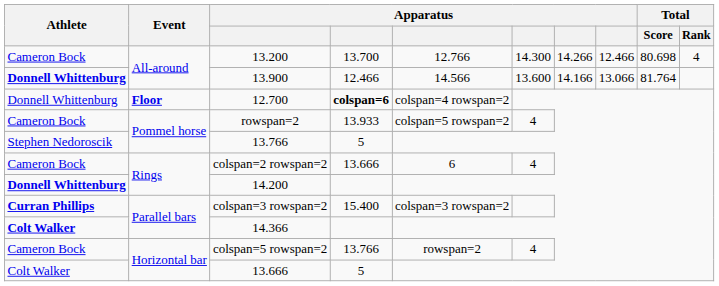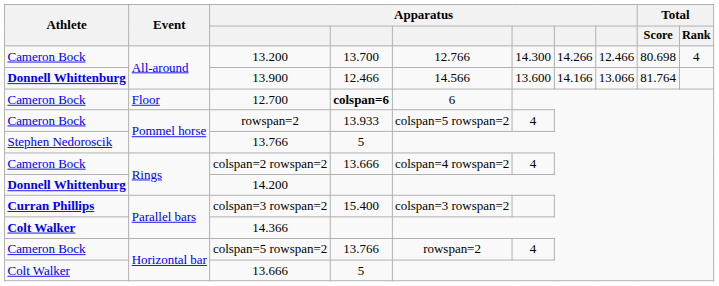12.700 | Athlete: Donnell Whittenburg -> Cameron Bock
12.700 | Event: bold -> normal
12.700 | column 5: colspan=4 rowspan=2 -> 6
colspan=2 rowspan=2 | column 5: 6 -> colspan=4 rowspan=2
